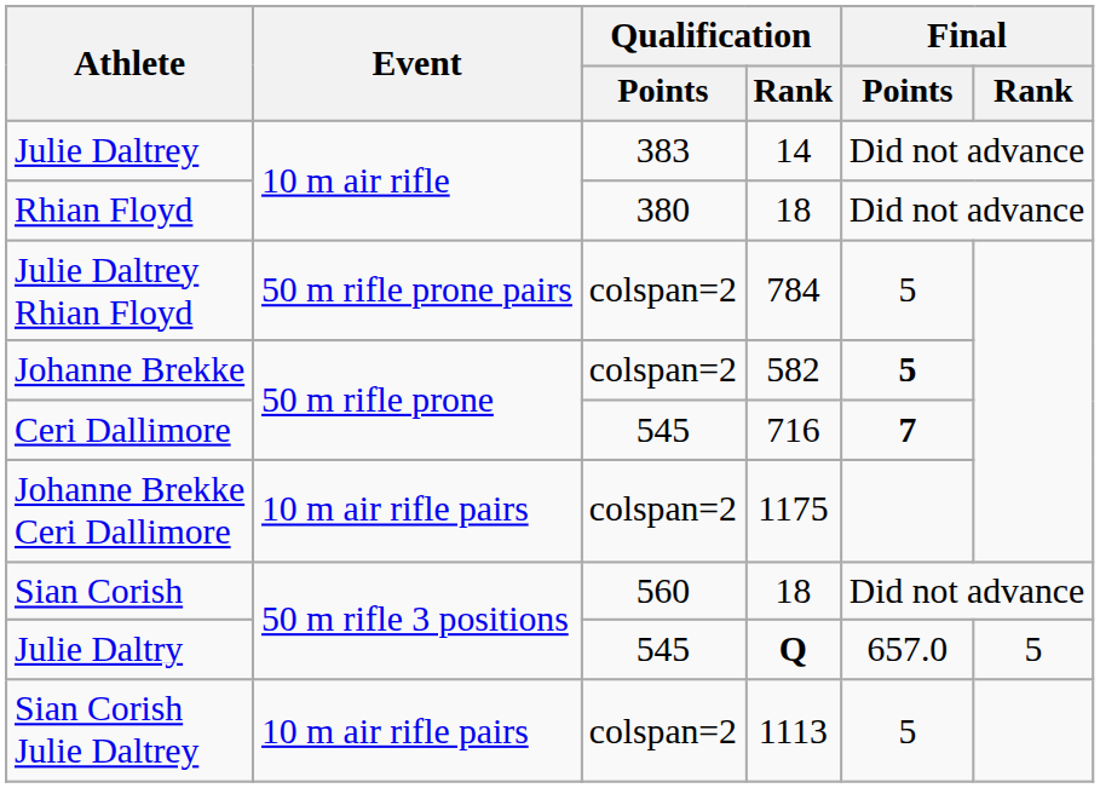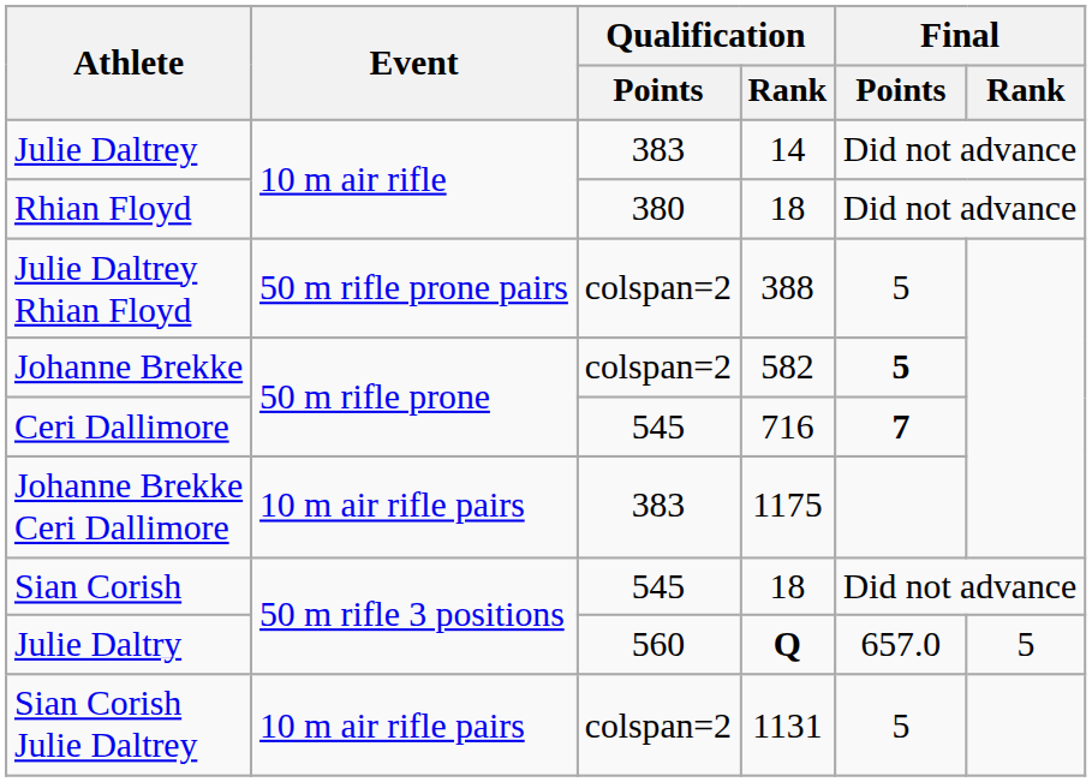Julie Daltrey Rhian Floyd | Qualification / Rank: 784 -> 388
Johanne Brekke Ceri Dallimore | Qualification / Points: colspan=2 -> 383
Sian Corish | Qualification / Points: 560 -> 545
Julie Daltry | Qualification / Points: 545 -> 560
Sian Corish Julie Daltrey | Qualification / Rank: 1113 -> 1131
